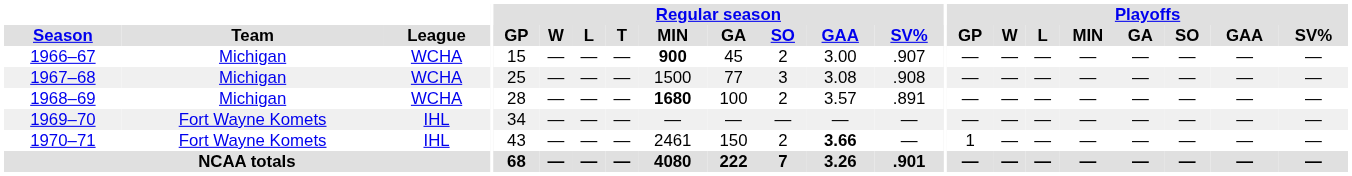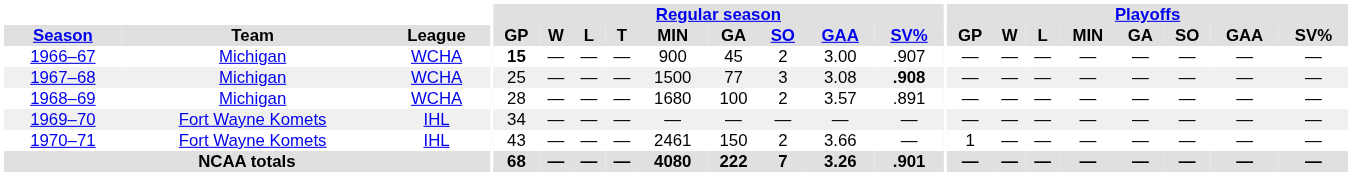1966–67 | Regular season / GP: normal -> bold
1966–67 | Regular season / MIN: bold -> normal
1967–68 | Regular season / SV%: normal -> bold
1968–69 | Regular season / MIN: bold -> normal
1970–71 | Regular season / GAA: bold -> normal
